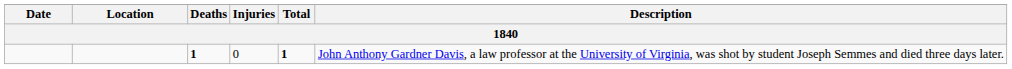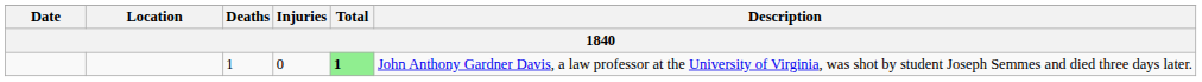row 3 | Deaths: bold -> normal
row 3 | Total: no background -> lightgreen background
